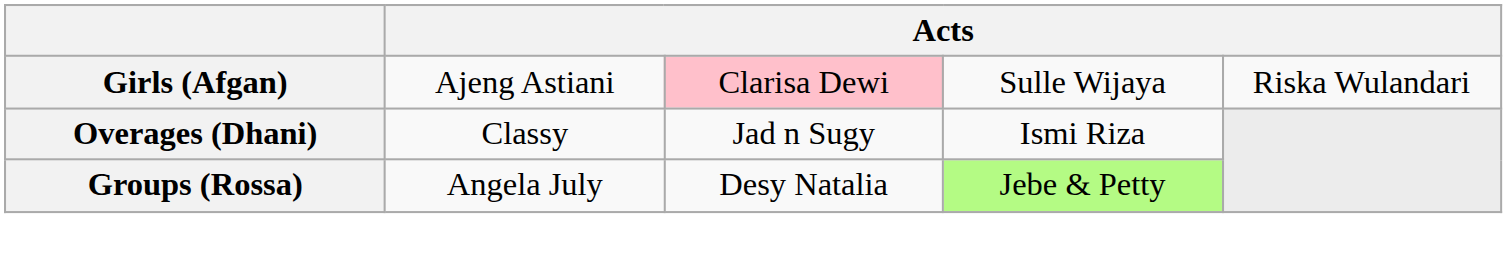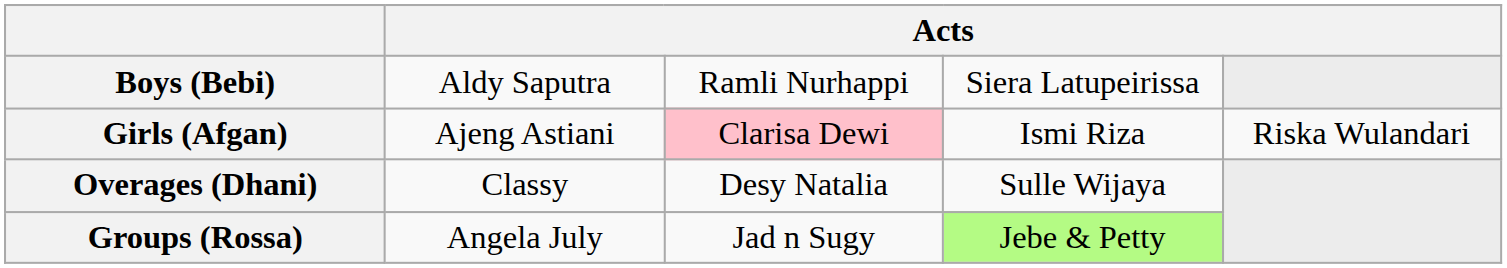+ row: Boys (Bebi) | Aldy Saputra | Ramli Nurhappi | Siera Latupeirissa
Girls (Afgan) | column 4: Sulle Wijaya -> Ismi Riza
Overages (Dhani) | column 3: Jad n Sugy -> Desy Natalia
Overages (Dhani) | column 4: Ismi Riza -> Sulle Wijaya
Groups (Rossa) | column 3: Desy Natalia -> Jad n Sugy
